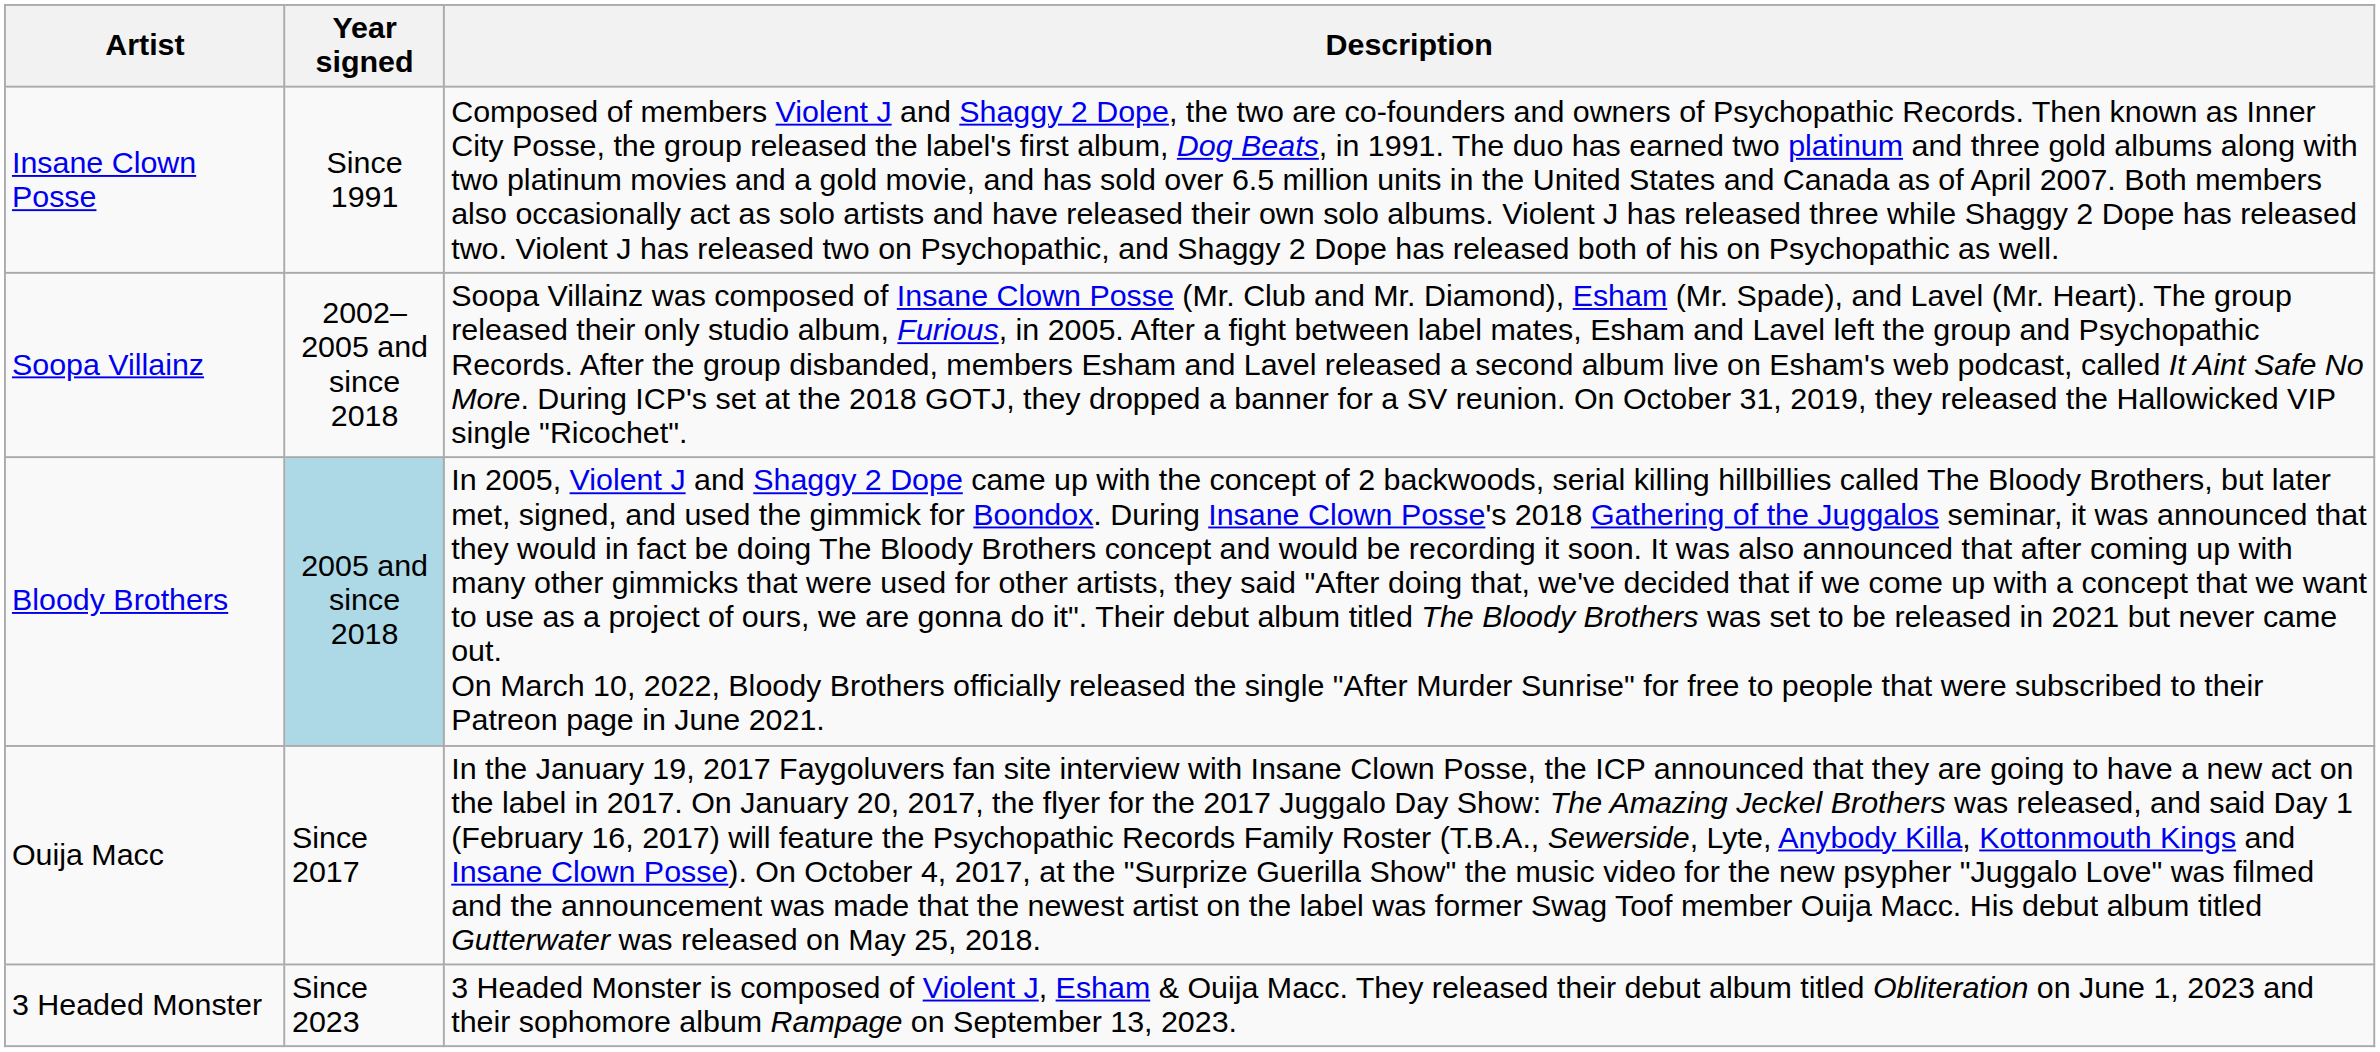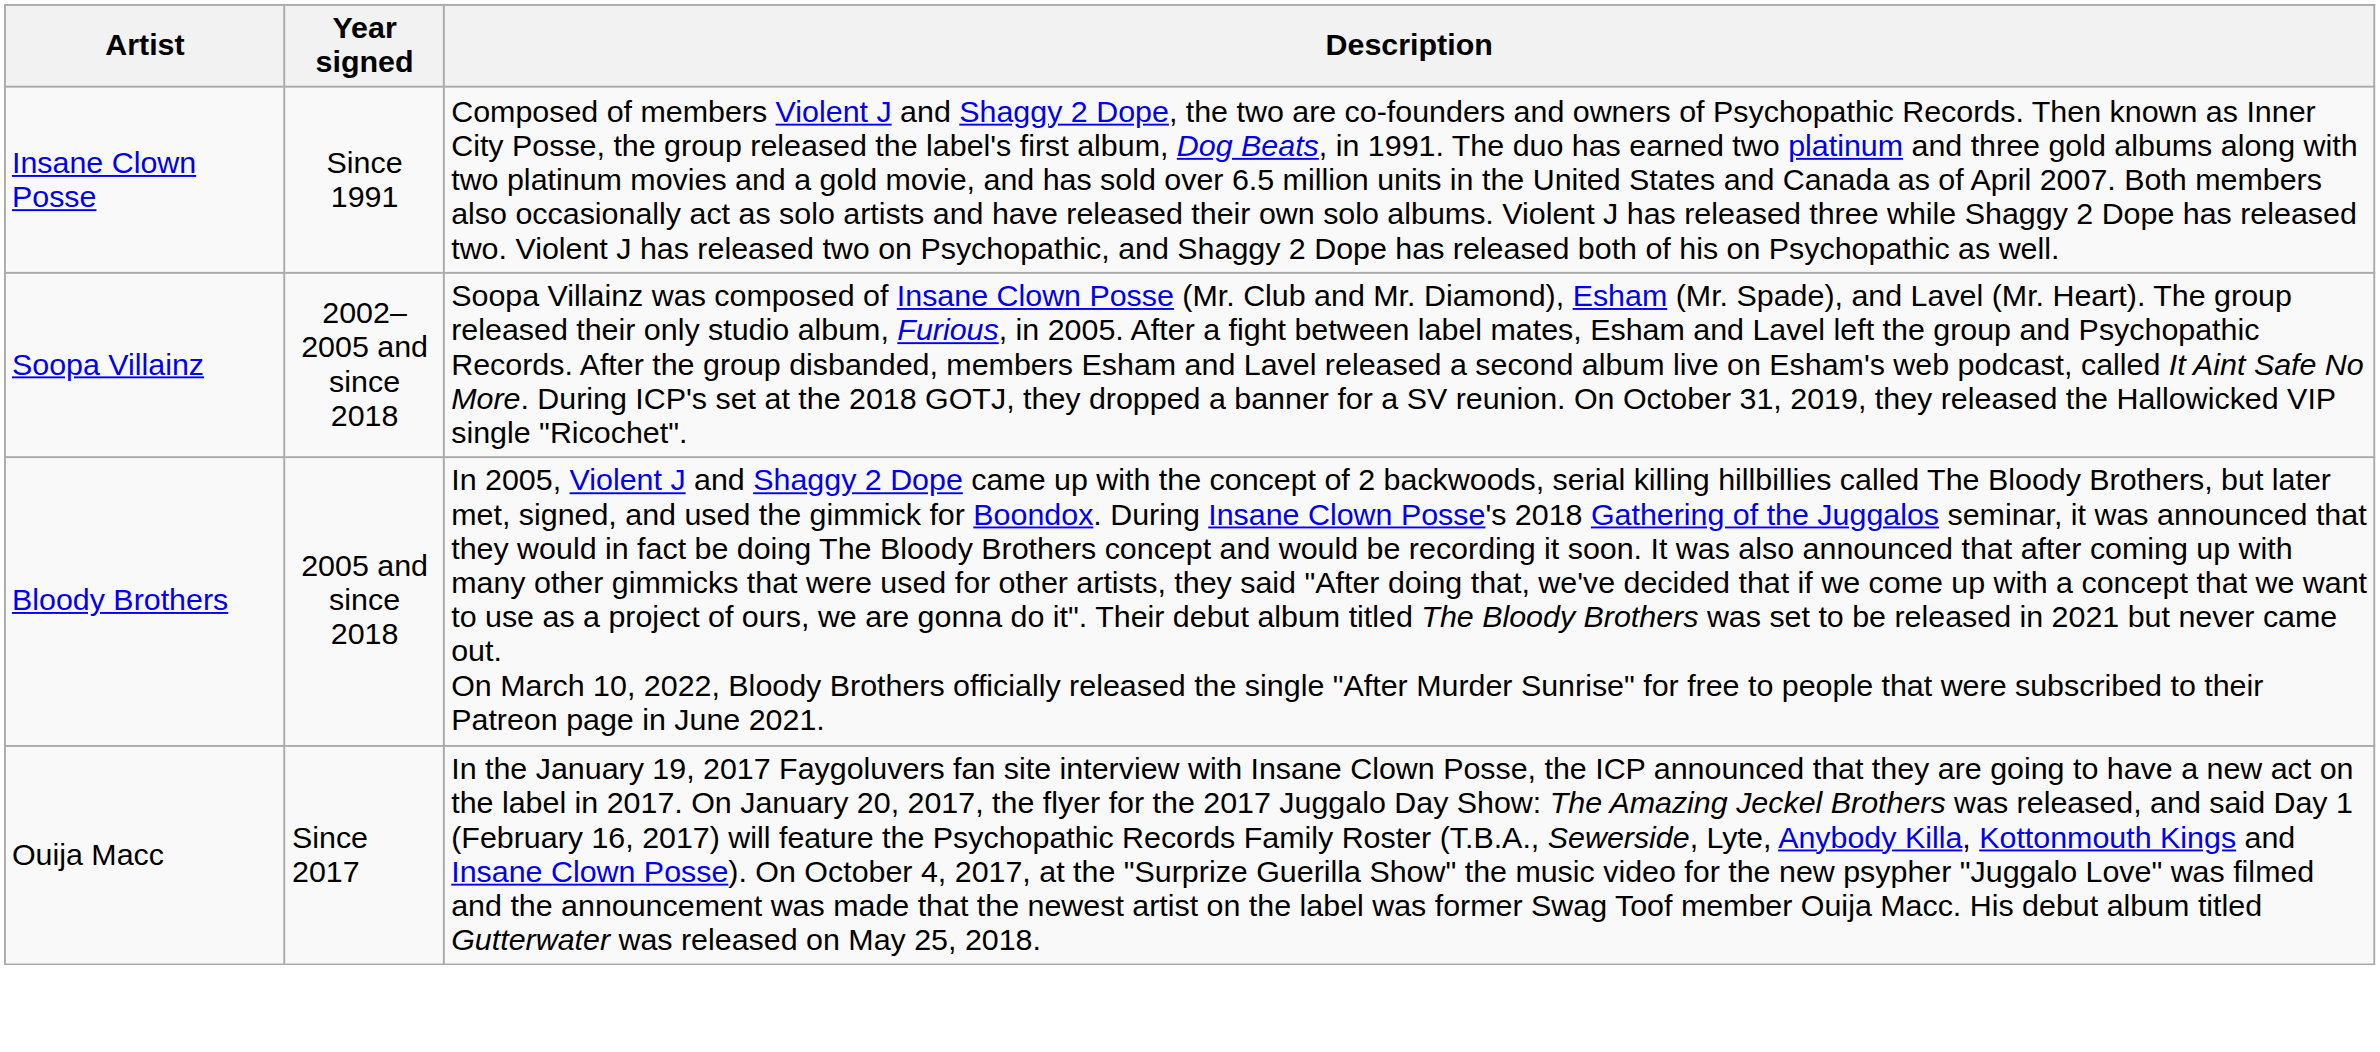Bloody Brothers | Year signed: lightblue background -> no background
- row: 3 Headed Monster | Since 2023 | 3 Headed Monster is composed of Violent J, Esham & Ouija Macc. They released their debut album titled Obliteration on June 1, 2023 and their sophomore album Rampage on September 13, 2023.
